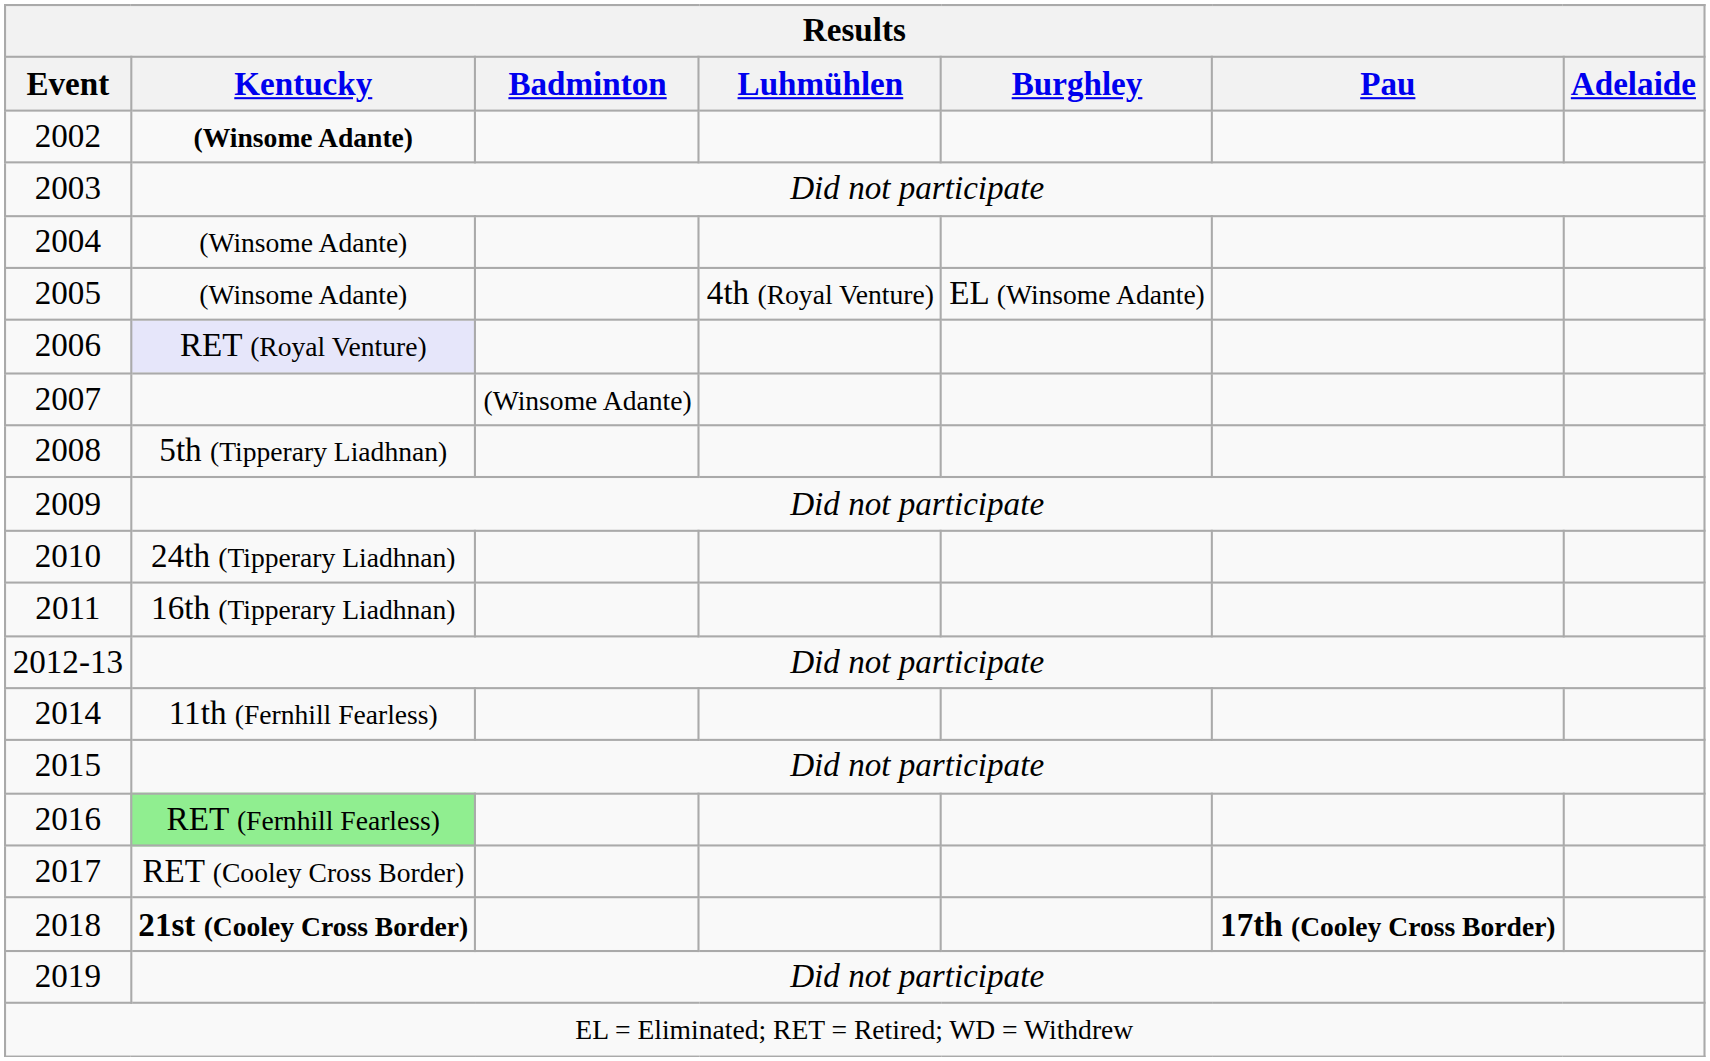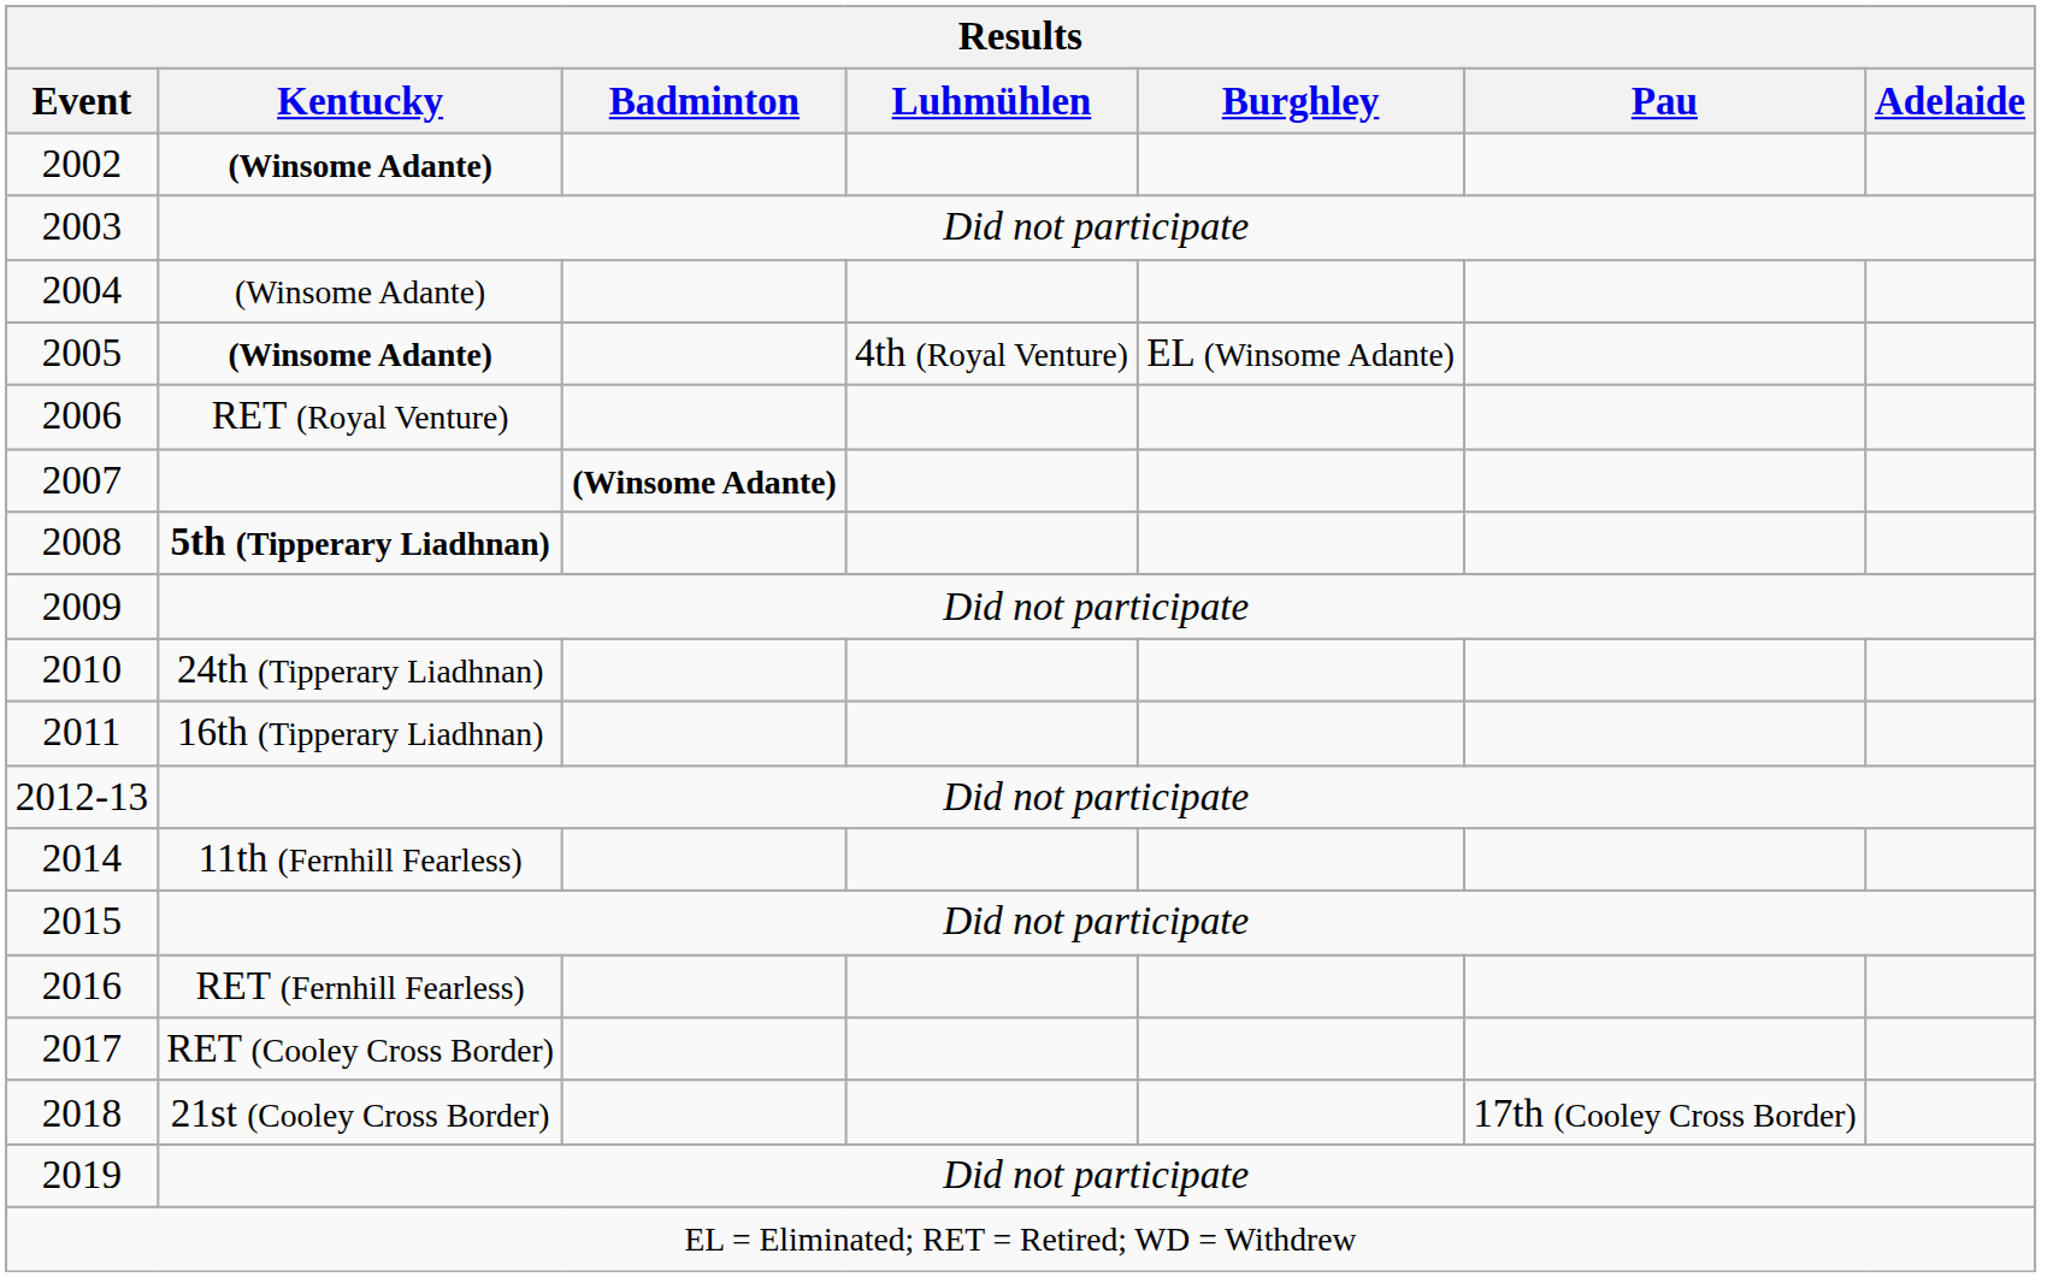2005 | Kentucky: normal -> bold
2006 | Kentucky: lavender background -> no background
2007 | Badminton: normal -> bold
2008 | Kentucky: normal -> bold
2016 | Kentucky: lightgreen background -> no background
2018 | Kentucky: bold -> normal
2018 | Pau: bold -> normal
